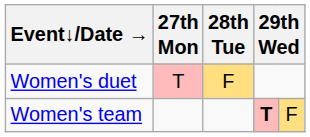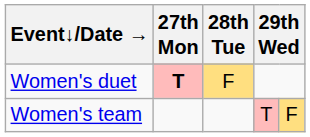Women's duet | 27th Mon: normal -> bold
Women's team | column 4: bold -> normal
